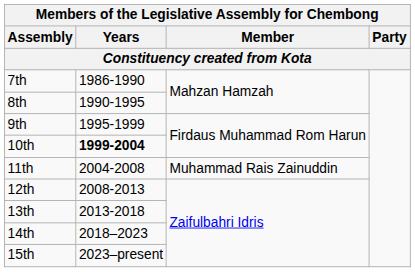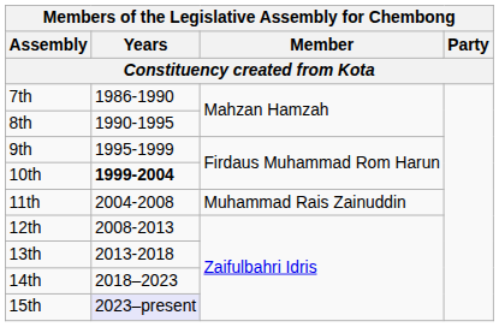15th | Years: no background -> lavender background
